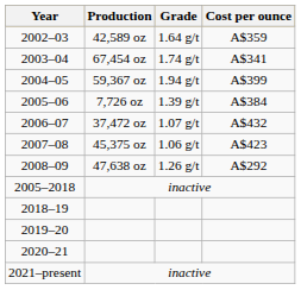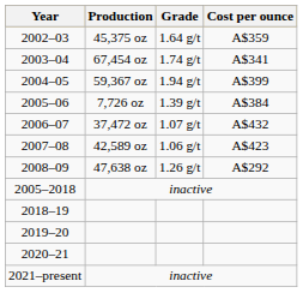2002–03 | Production: 42,589 oz -> 45,375 oz
2007–08 | Production: 45,375 oz -> 42,589 oz
